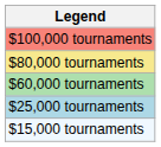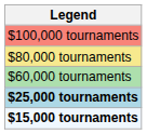row 5 | column 1: normal -> bold
row 6 | column 1: normal -> bold
